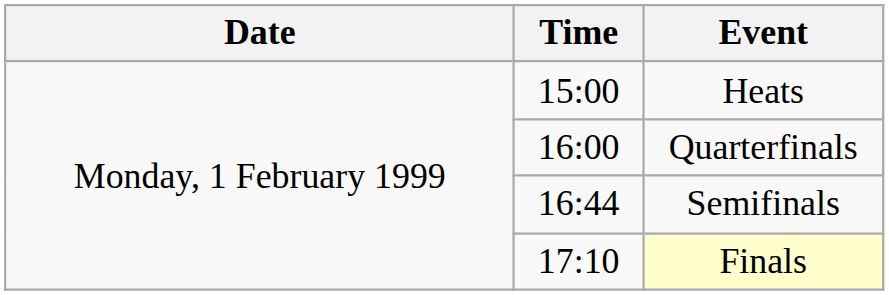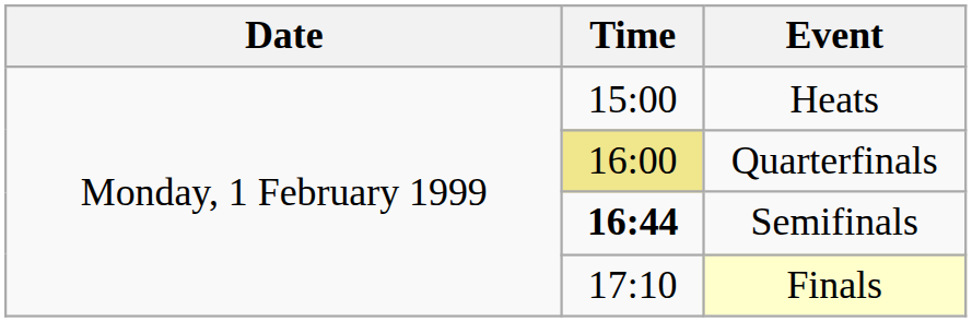Quarterfinals | Time: no background -> khaki background
Semifinals | Time: normal -> bold
